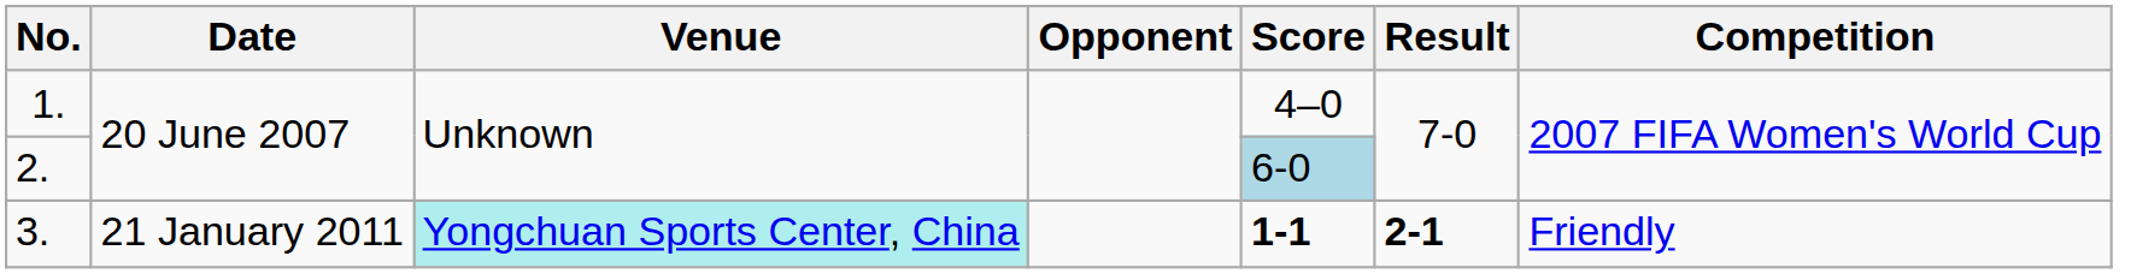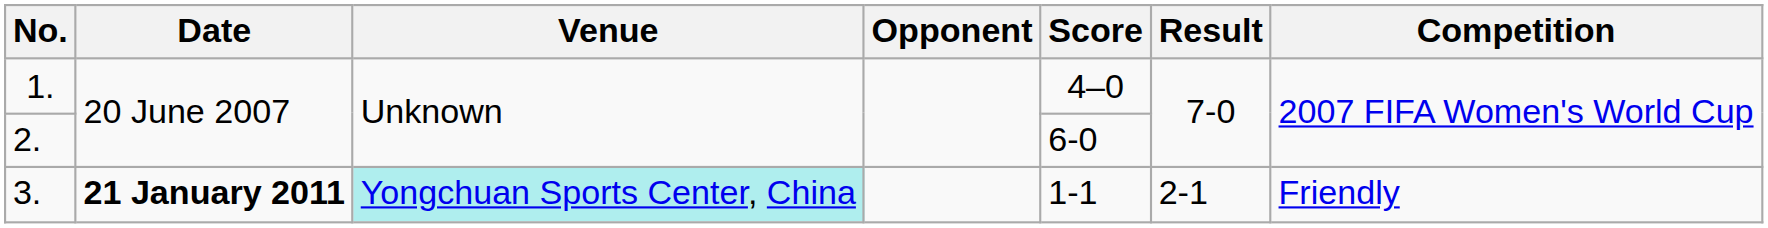2. | Score: lightblue background -> no background
3. | Date: normal -> bold
3. | Score: bold -> normal
3. | Result: bold -> normal
